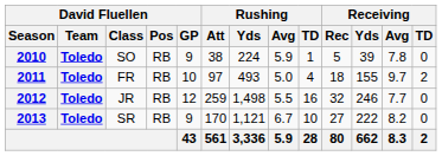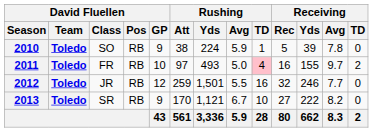2011 | Rushing / TD: no background -> pink background
2011 | Receiving / Rec: 18 -> 16
2012 | Rushing / Yds: 1,498 -> 1,501
